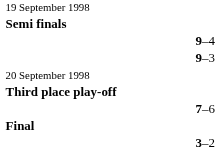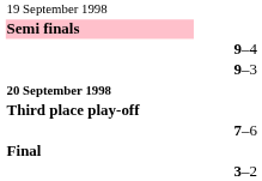Semi finals | column 1: no background -> pink background
20 September 1998 | column 1: normal -> bold
